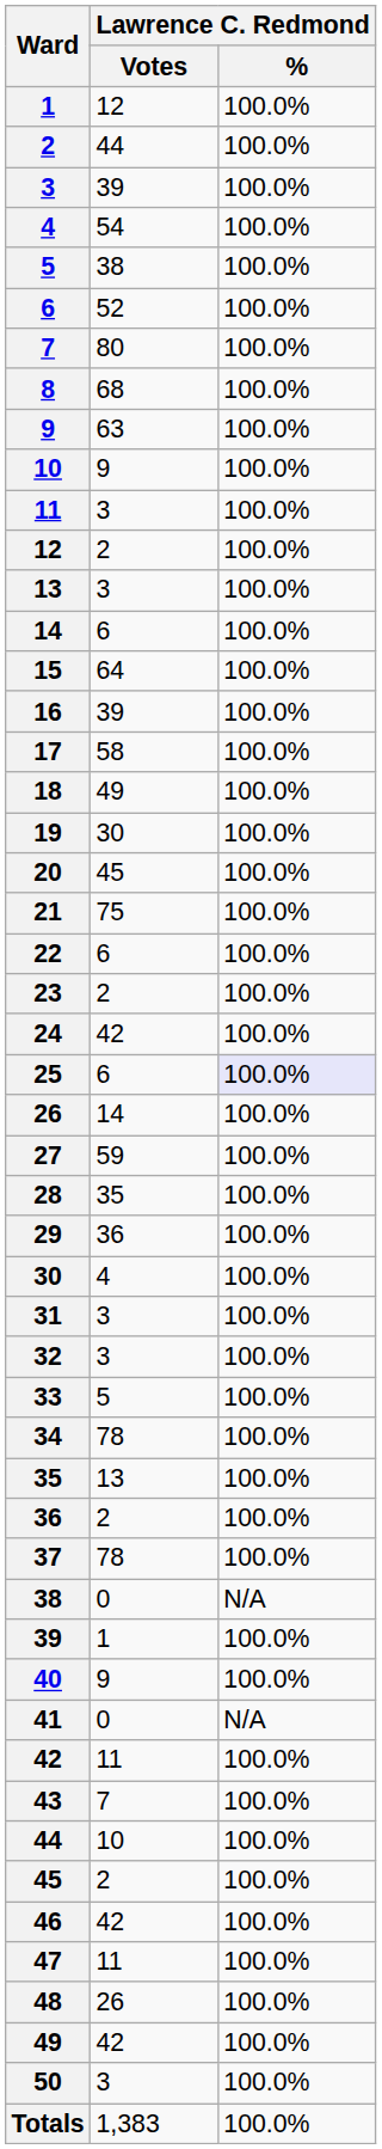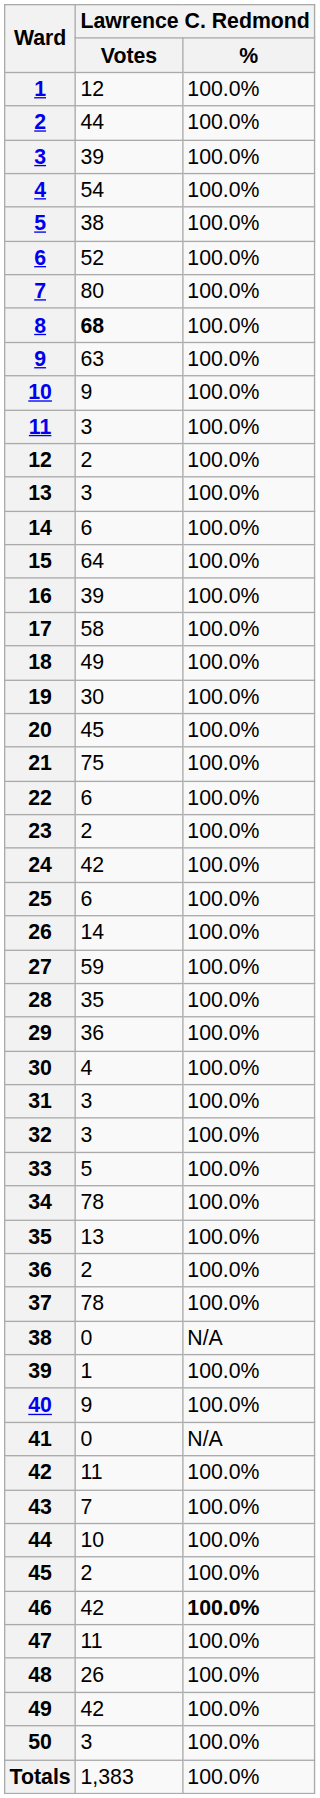8 | Lawrence C. Redmond / Votes: normal -> bold
25 | Lawrence C. Redmond / %: lavender background -> no background
46 | Lawrence C. Redmond / %: normal -> bold
